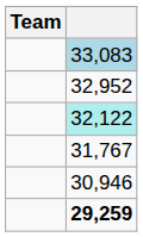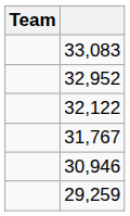33,083 | column 2: lightblue background -> no background
32,122 | column 2: paleturquoise background -> no background
29,259 | column 2: bold -> normal
